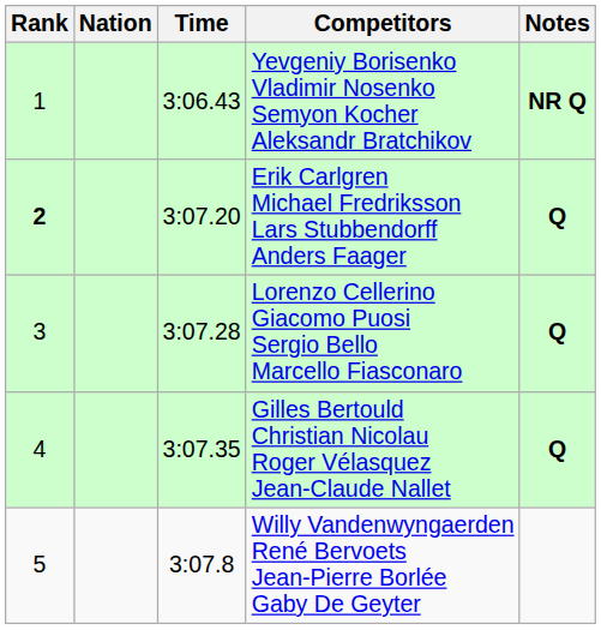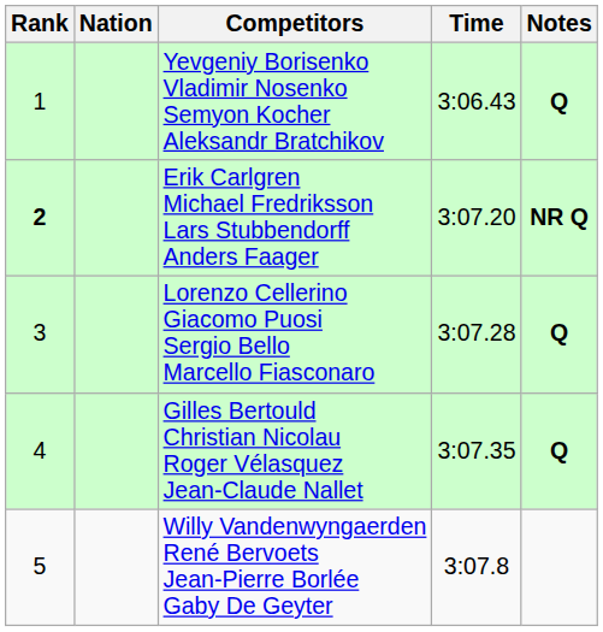columns swapped: Competitors <-> Time
row 2 | Notes: NR Q -> Q
row 3 | Notes: Q -> NR Q
